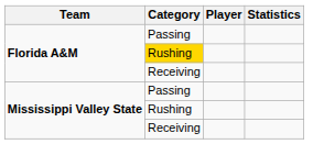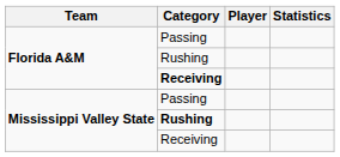Florida A&M / Rushing | Category: gold background -> no background
Florida A&M / Receiving | Category: normal -> bold
Mississippi Valley State / Rushing | Category: normal -> bold
